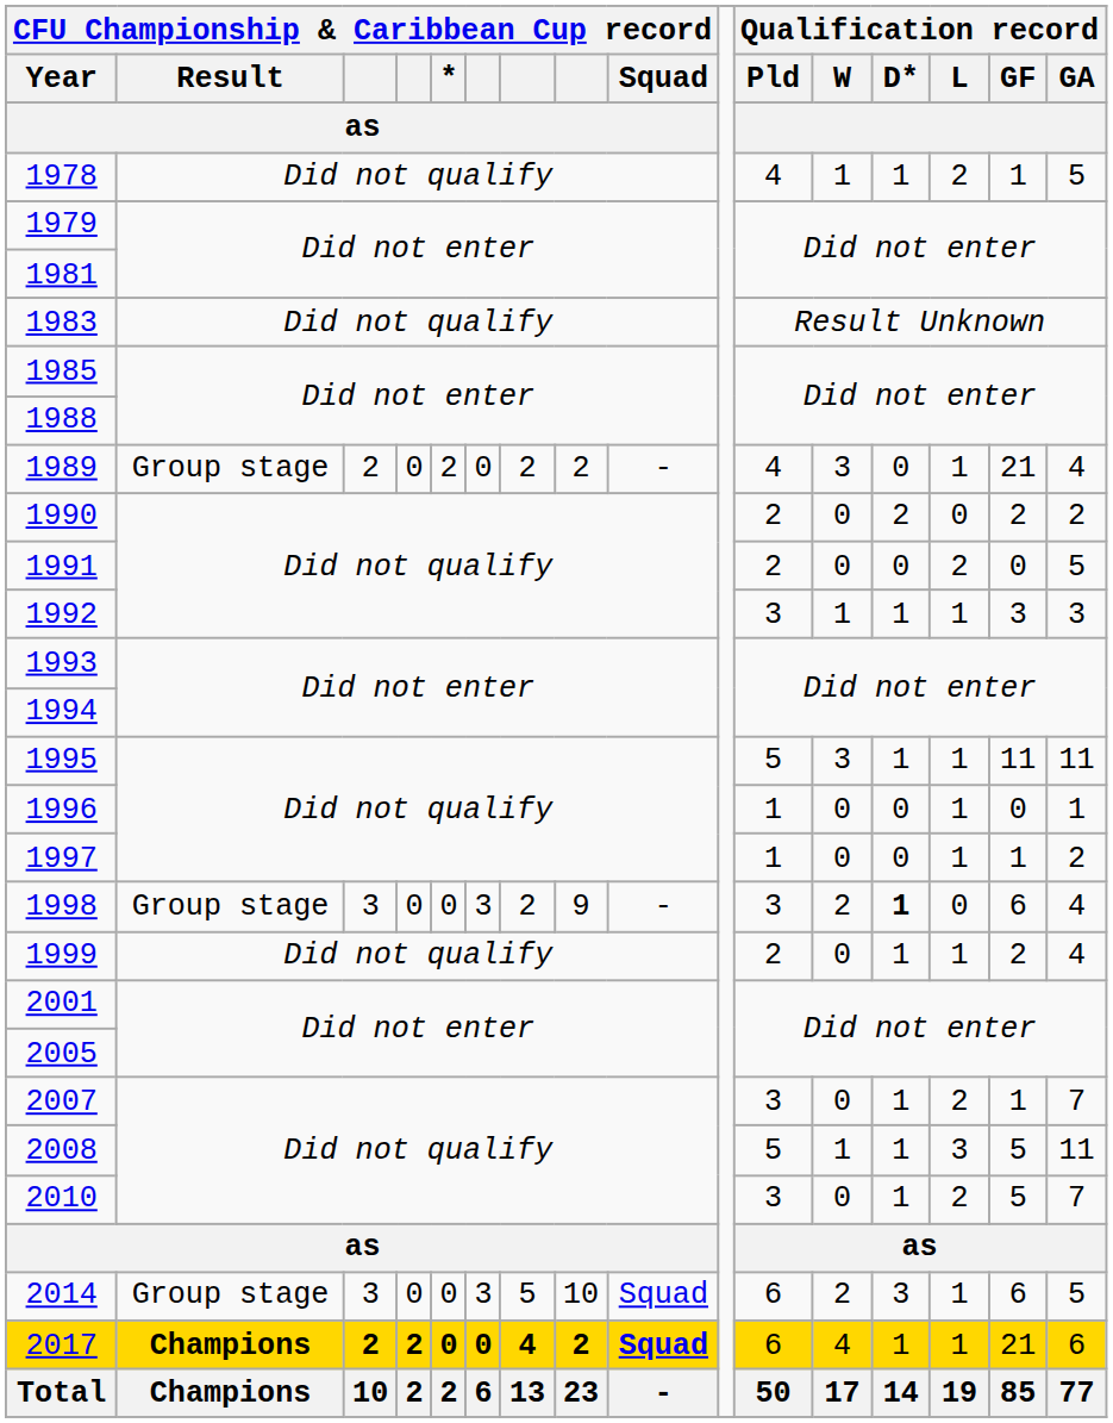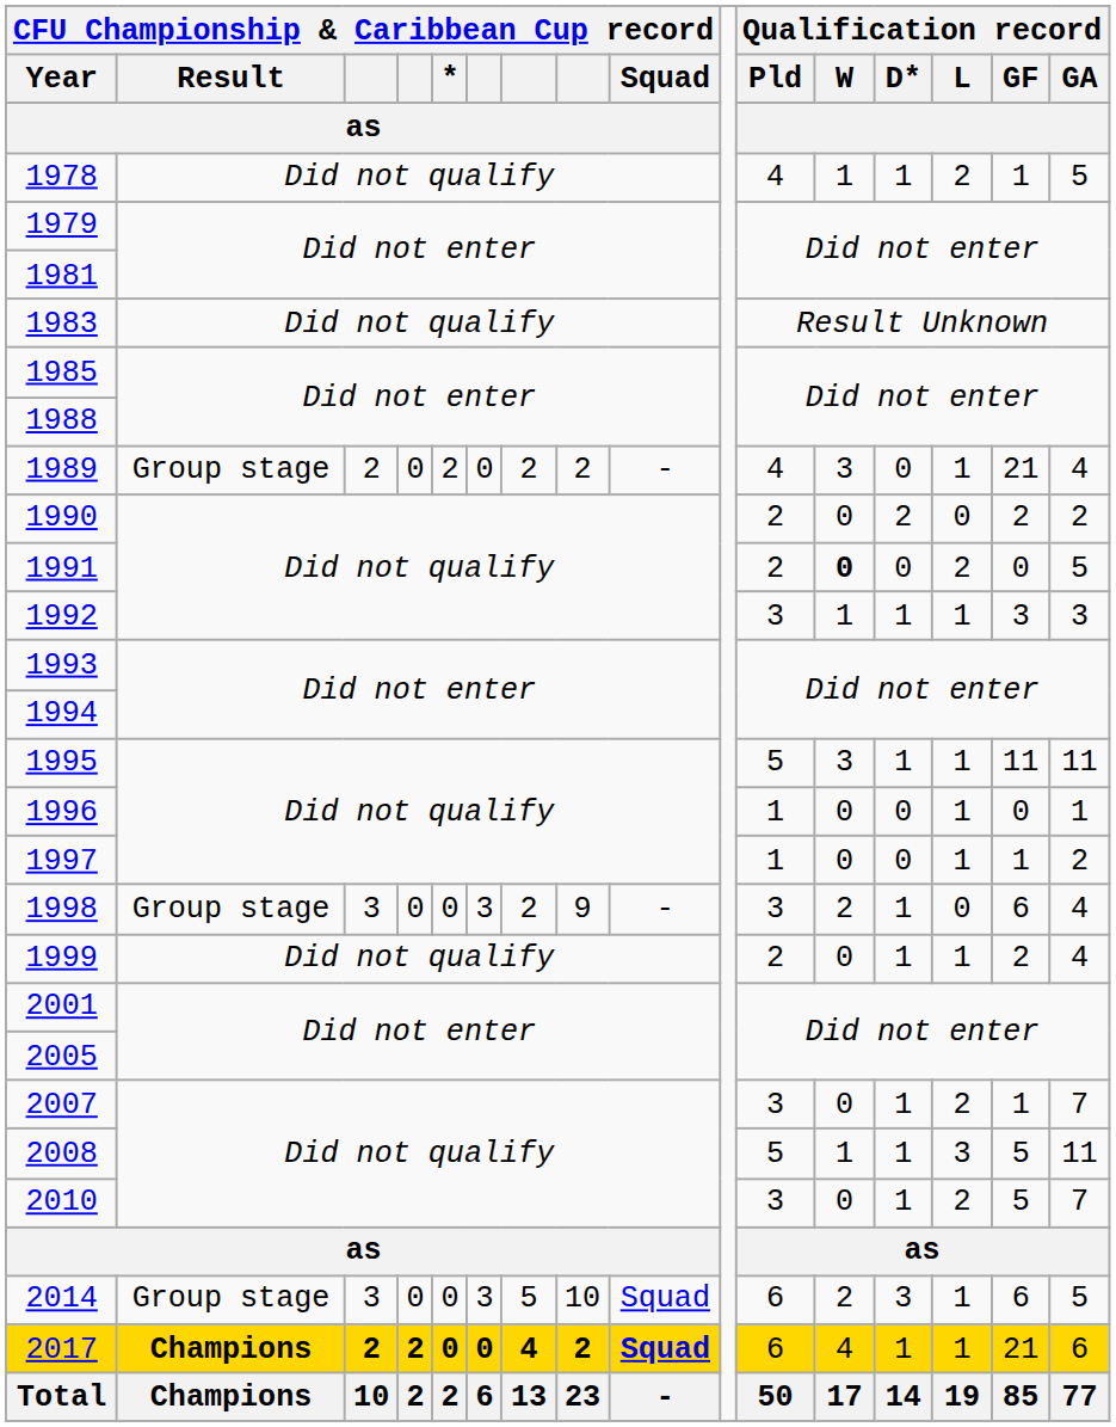1991 | Qualification record / W: normal -> bold
1998 | Qualification record / D*: bold -> normal
